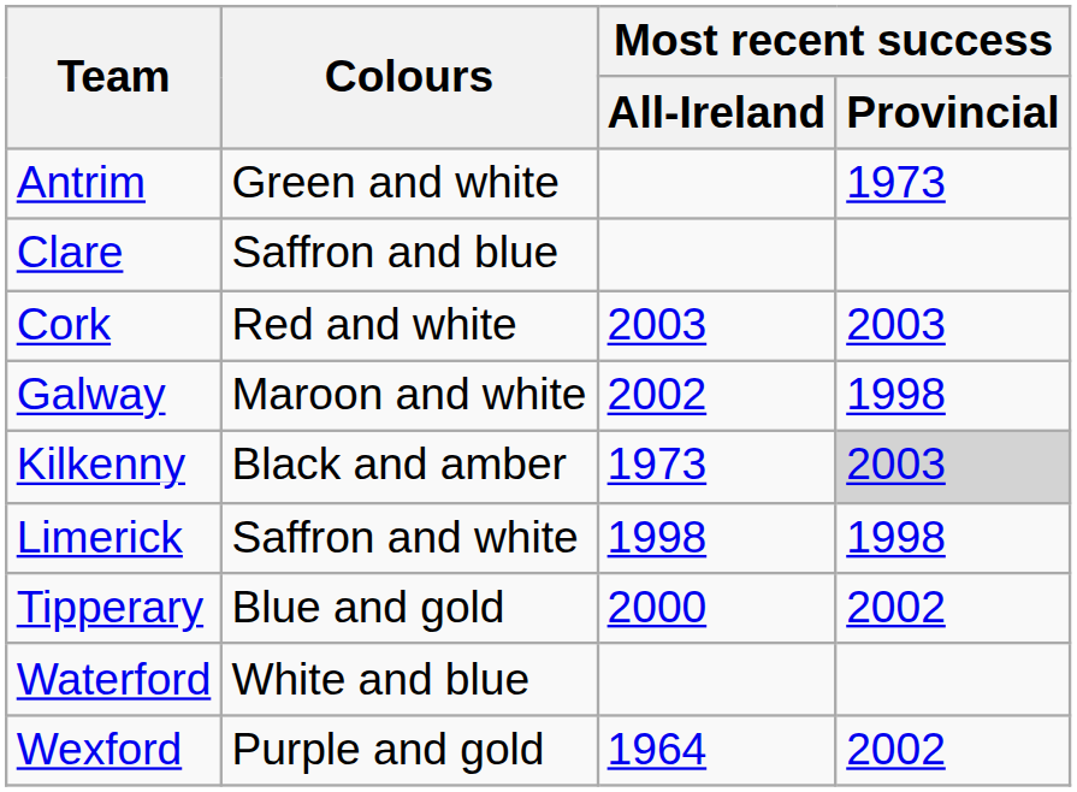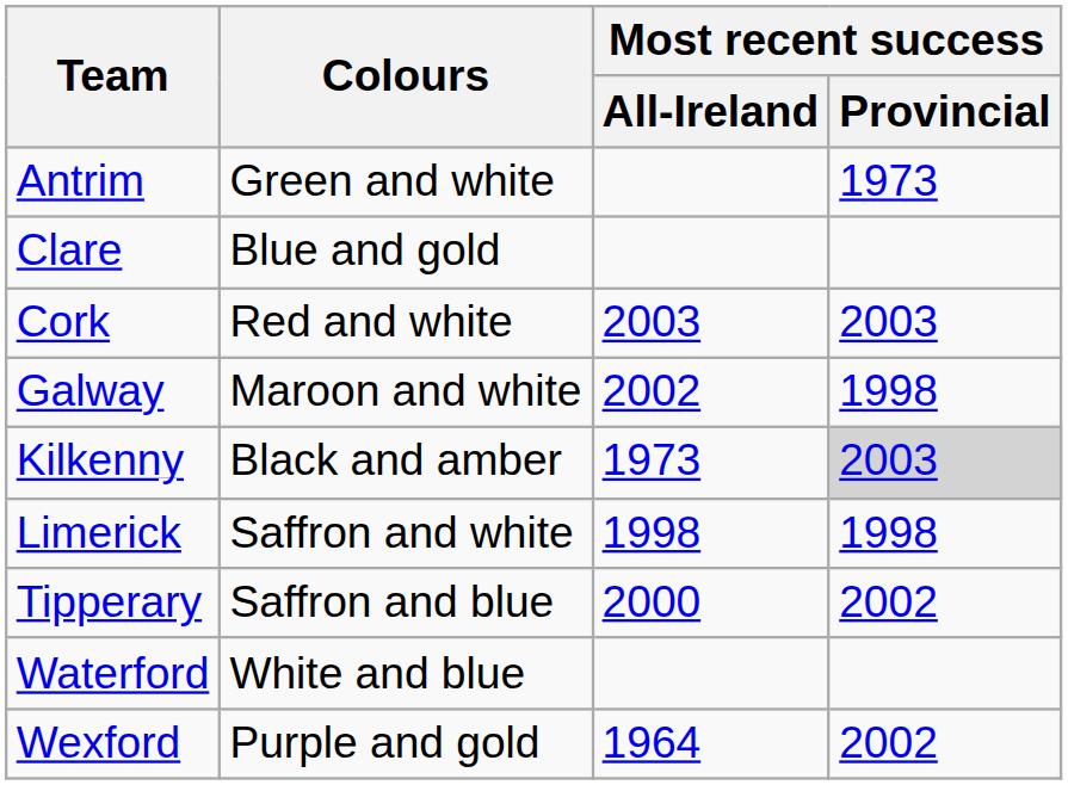Clare | Colours: Saffron and blue -> Blue and gold
Tipperary | Colours: Blue and gold -> Saffron and blue
